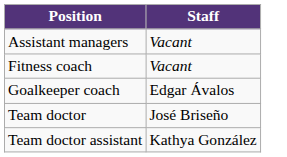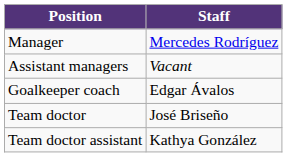+ row: Manager | Mercedes Rodríguez
- row: Fitness coach | Vacant
